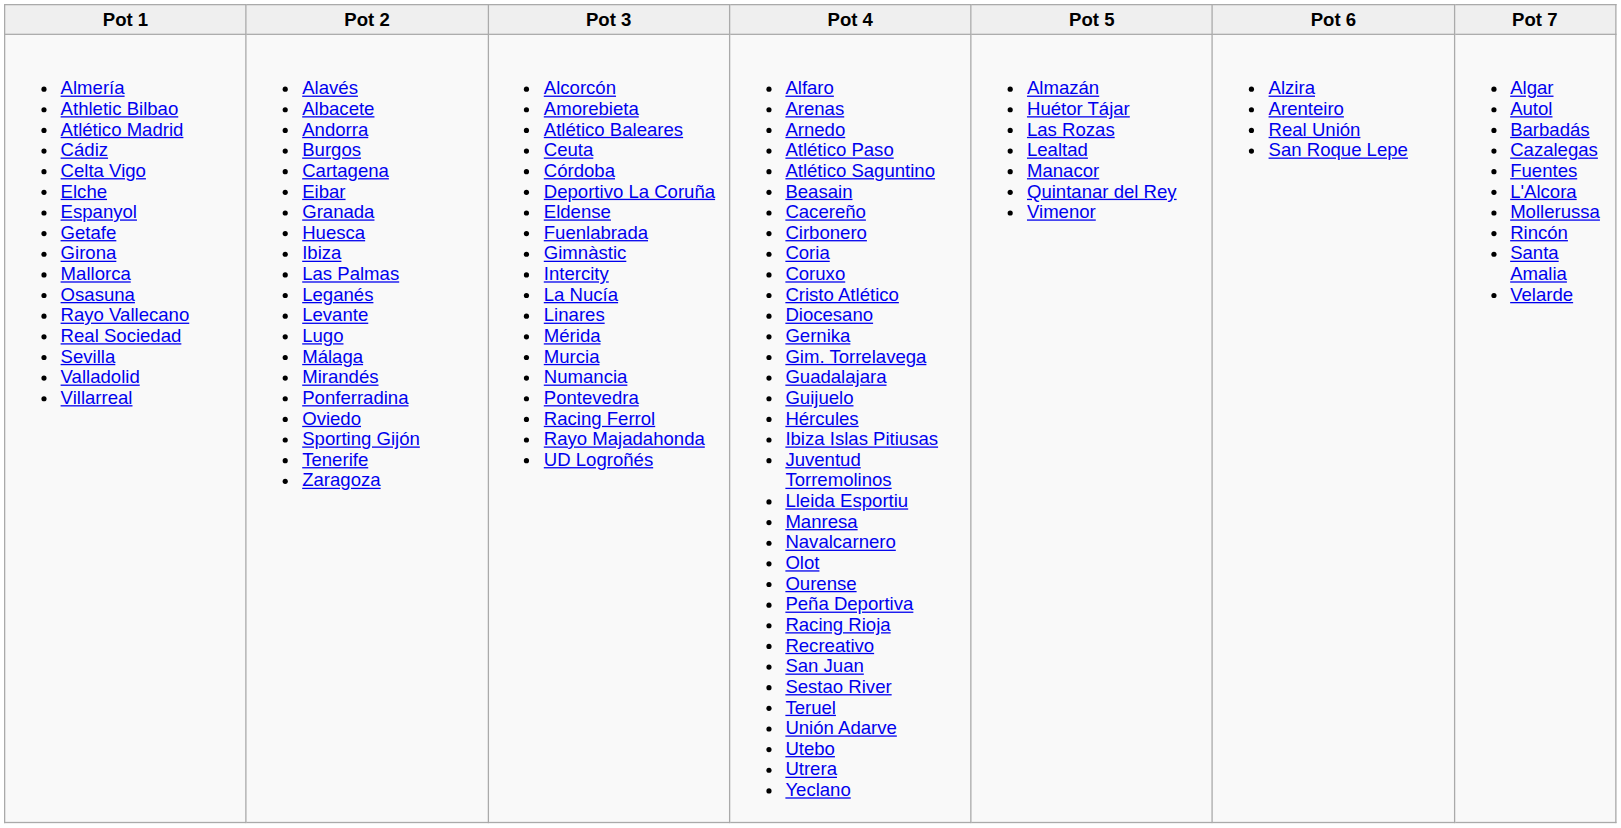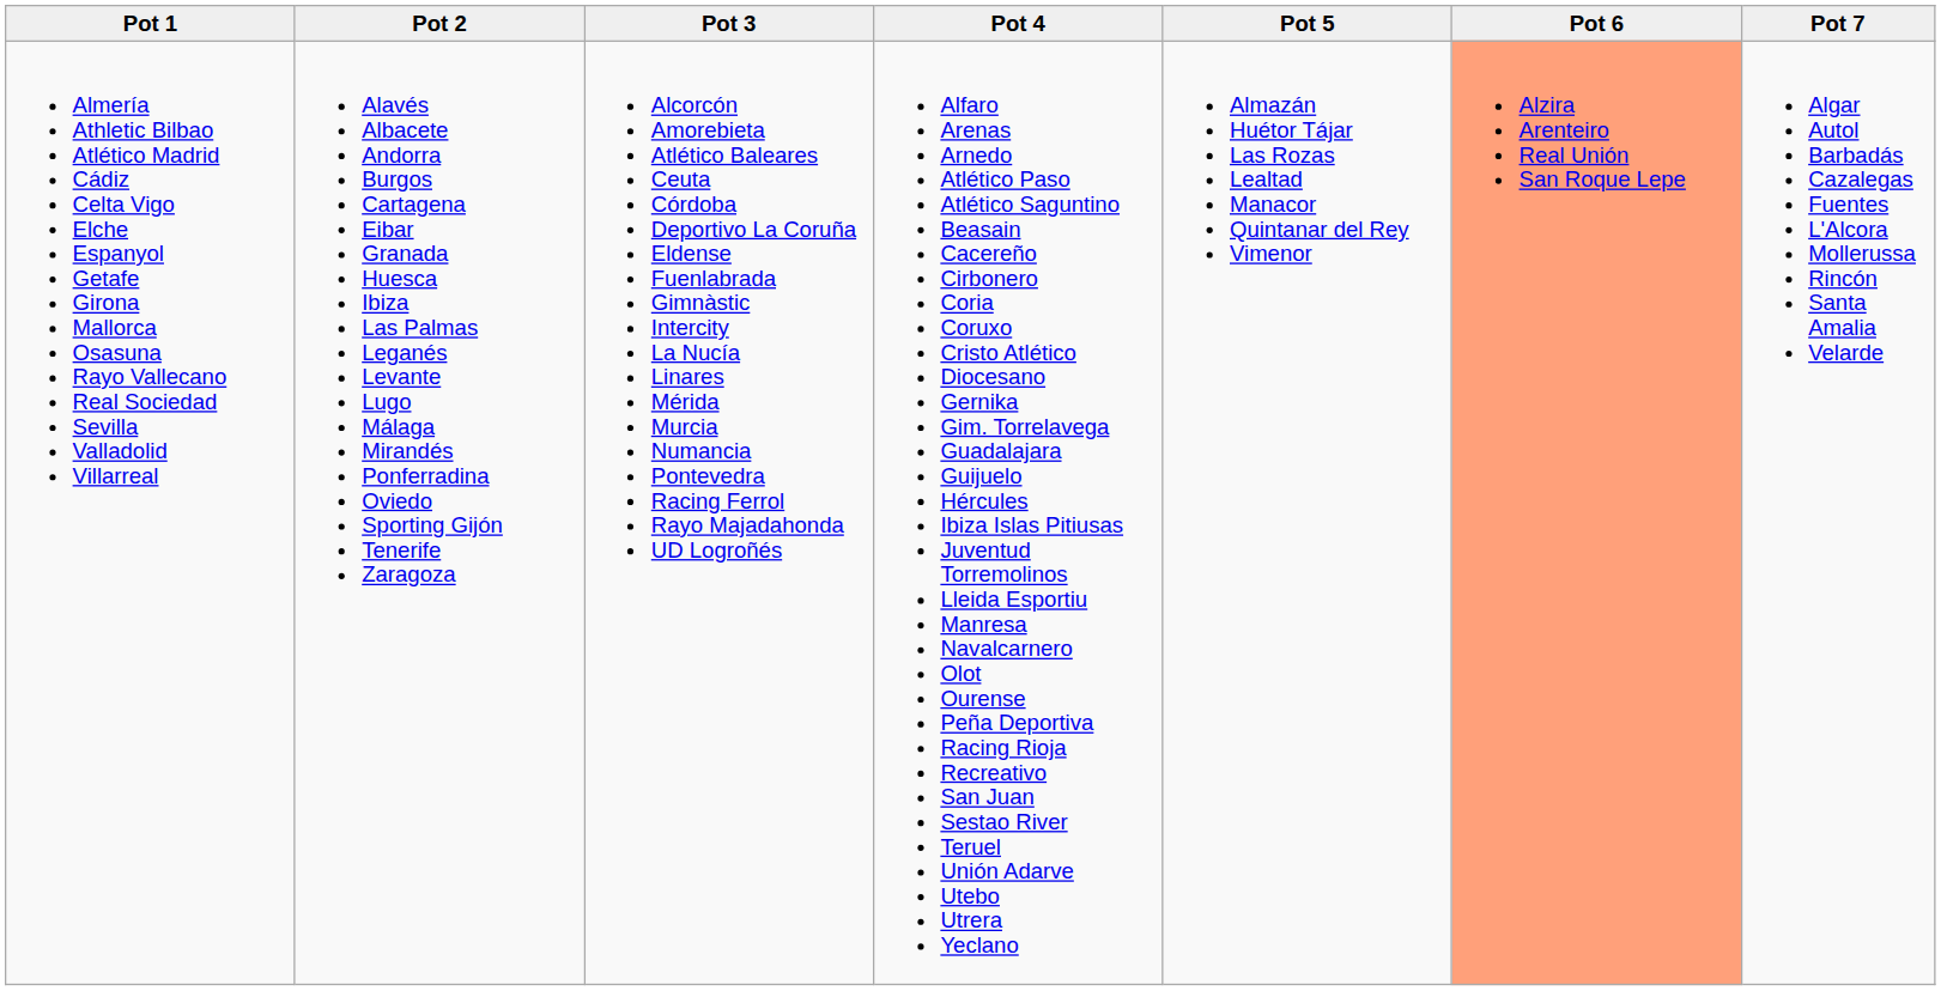row 2 | column 6: no background -> lightsalmon background
